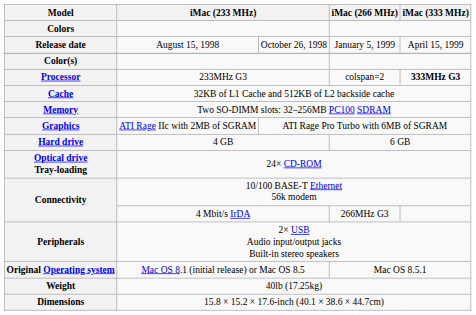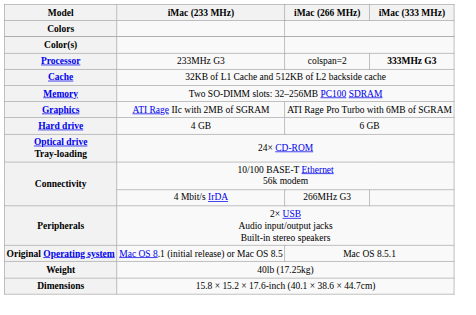- row: Release date | August 15, 1998 | October 26, 1998 | January 5, 1999 | April 15, 1999
